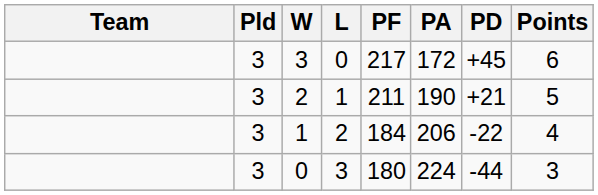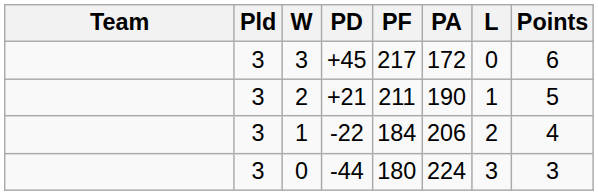columns swapped: L <-> PD
